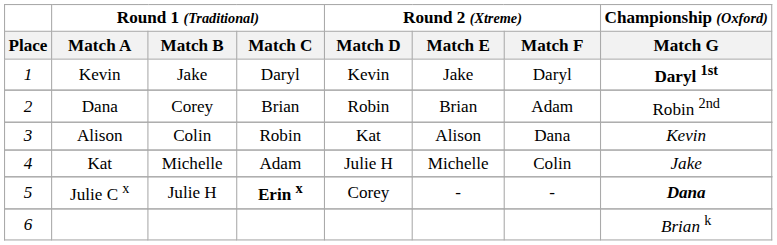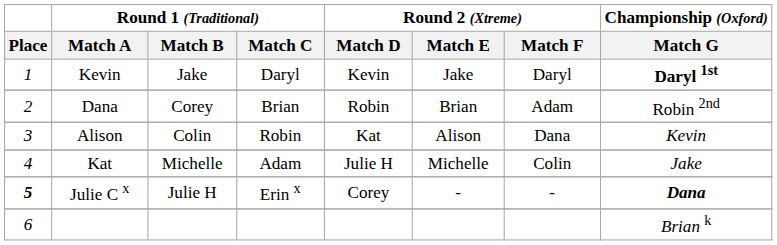Julie C x | Place: normal -> bold
Julie C x | Round 1 (Traditional) / Match C: bold -> normal
